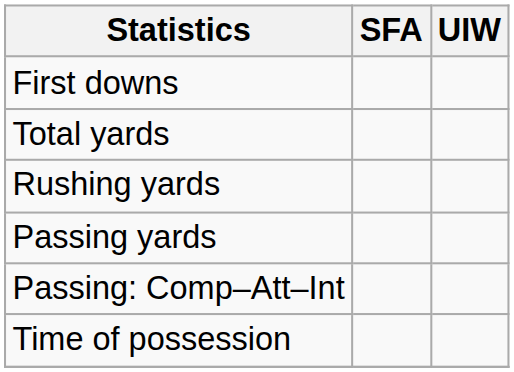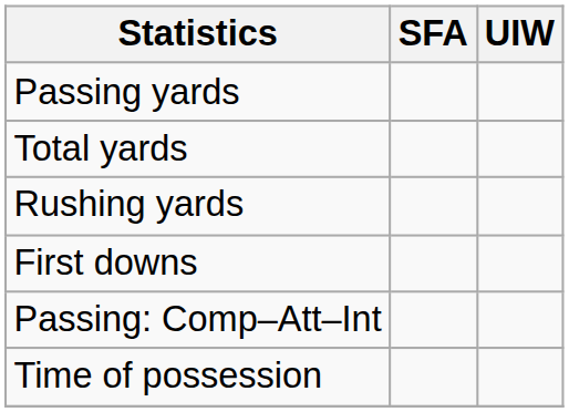rows swapped: First downs <-> Passing yards
